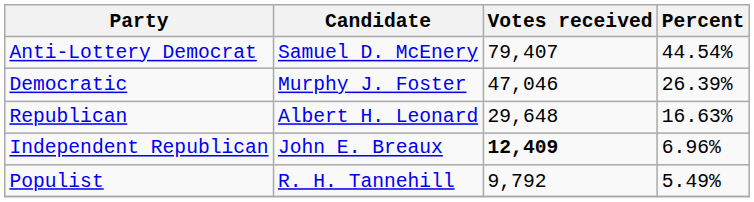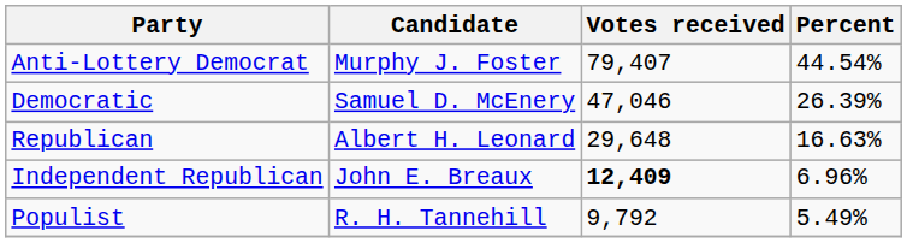Anti-Lottery Democrat | Candidate: Samuel D. McEnery -> Murphy J. Foster
Democratic | Candidate: Murphy J. Foster -> Samuel D. McEnery
